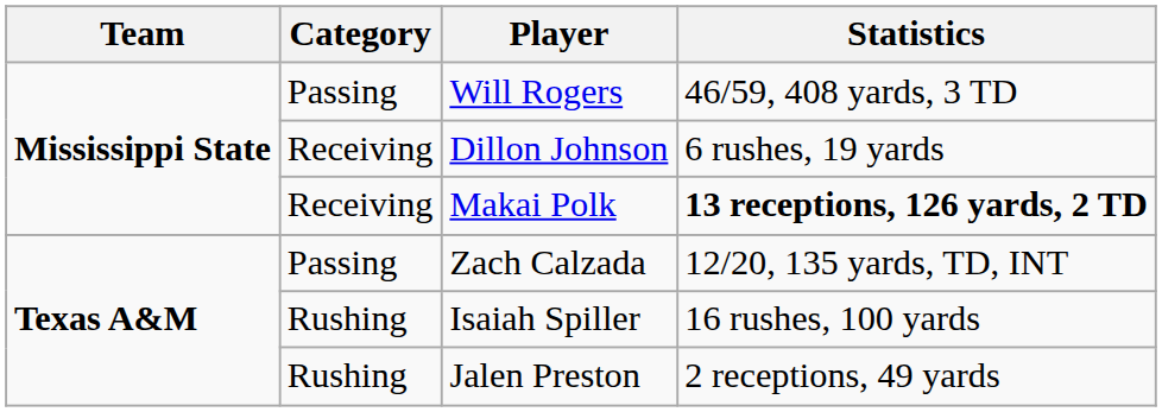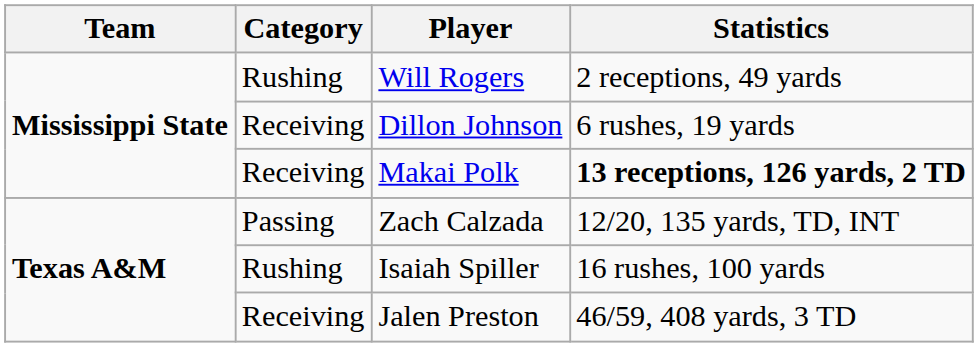Will Rogers | Category: Passing -> Rushing
Will Rogers | Statistics: 46/59, 408 yards, 3 TD -> 2 receptions, 49 yards
Jalen Preston | Category: Rushing -> Receiving
Jalen Preston | Statistics: 2 receptions, 49 yards -> 46/59, 408 yards, 3 TD
